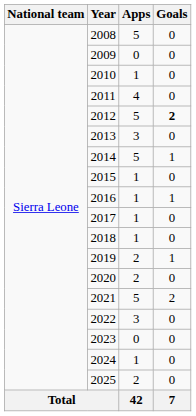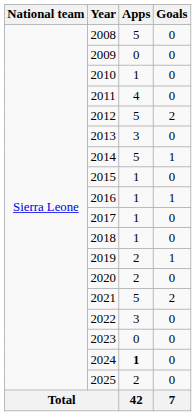2012 | Goals: bold -> normal
2024 | Apps: normal -> bold
